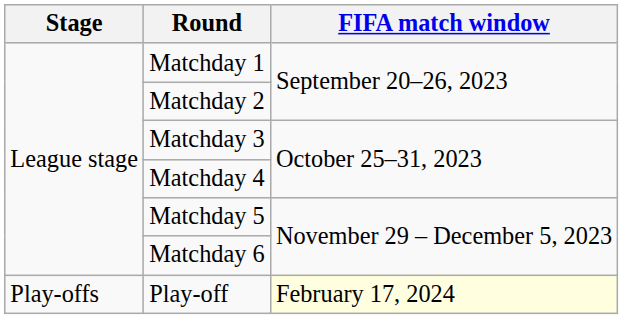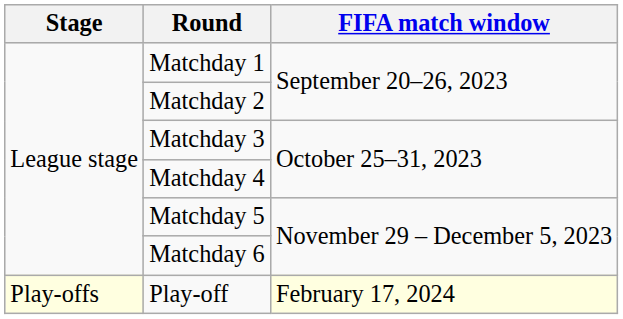Play-off | Stage: no background -> lightyellow background
